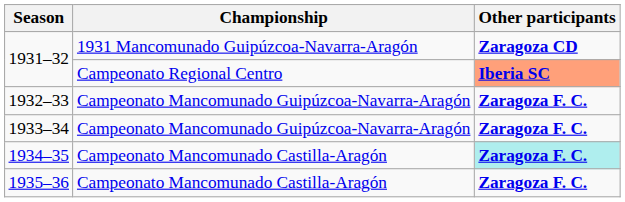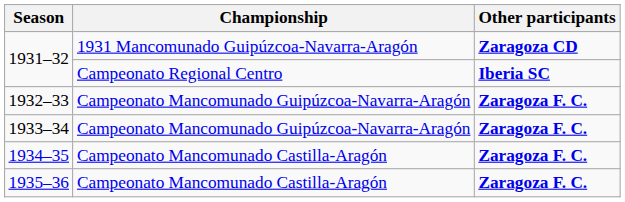1931–32 / Campeonato Regional Centro | Other participants: lightsalmon background -> no background
1934–35 | Other participants: paleturquoise background -> no background
